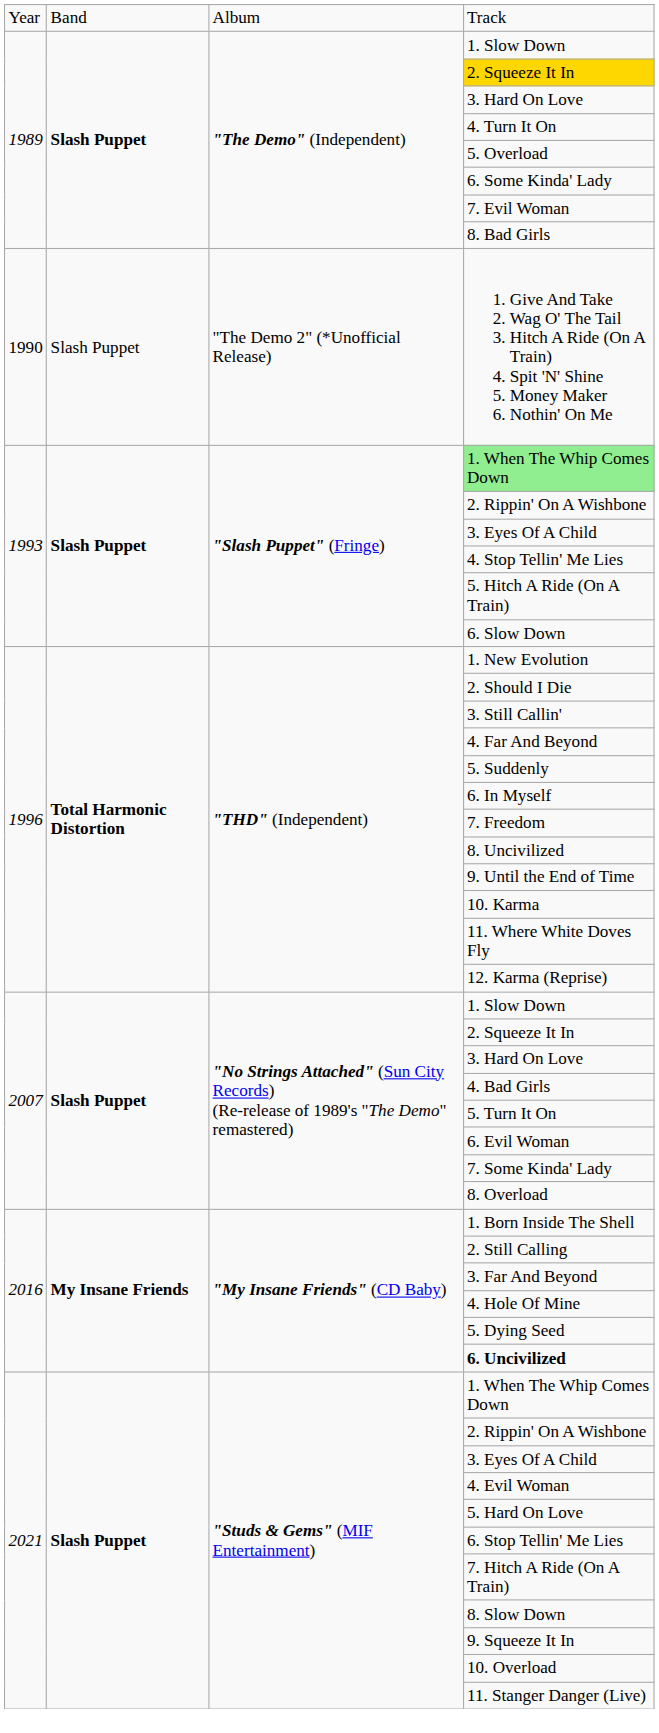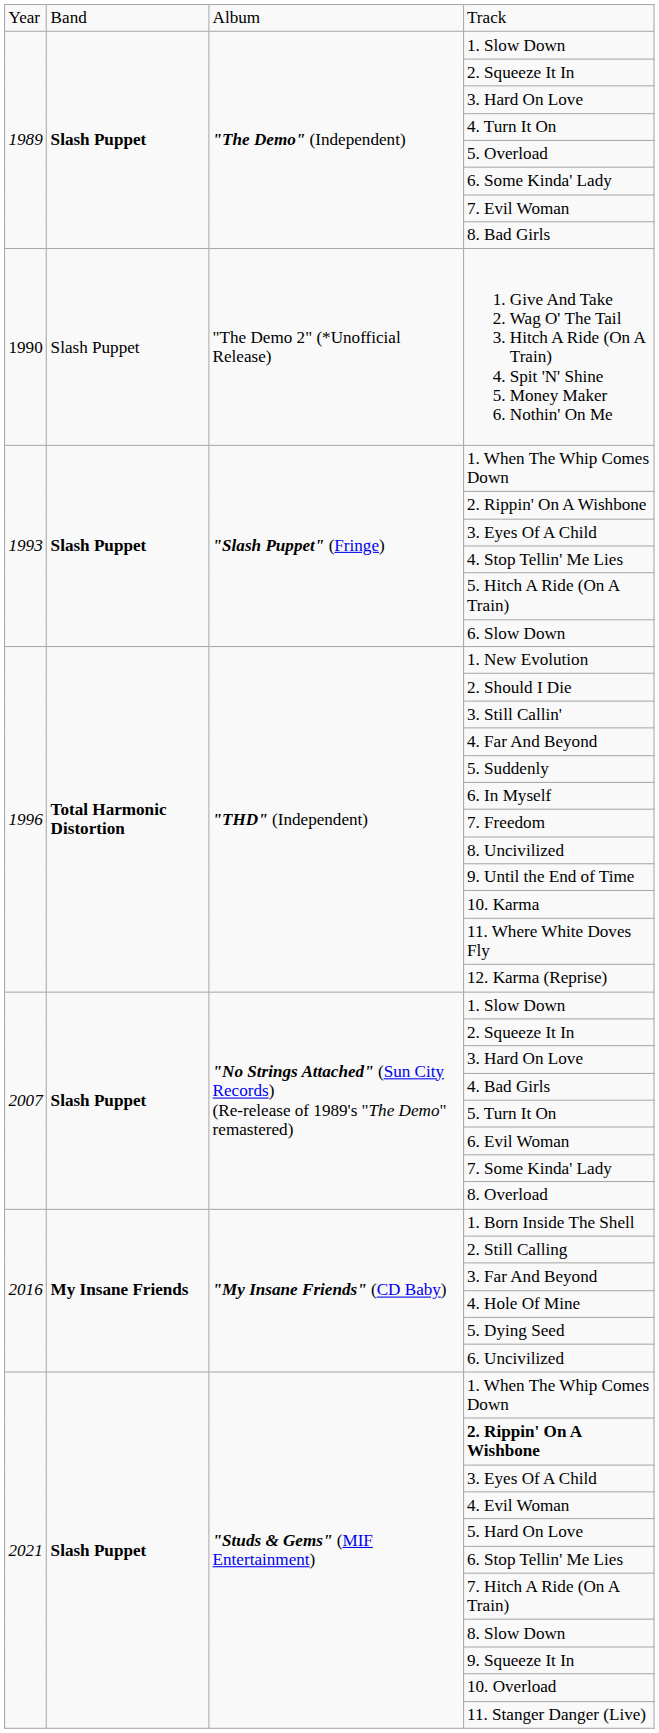1989 / 2. Squeeze It In | column 4: gold background -> no background
1993 / 1. When The Whip Comes Down | column 4: lightgreen background -> no background
6. Uncivilized | column 4: bold -> normal
2021 / 2. Rippin' On A Wishbone | column 4: normal -> bold
